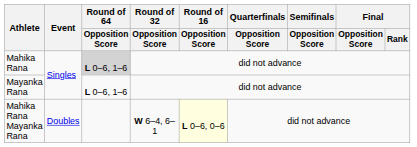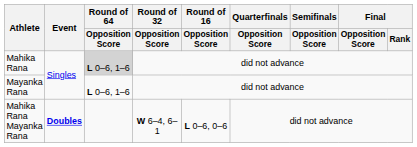Mahika Rana Mayanka Rana | Event: normal -> bold
Mahika Rana Mayanka Rana | Round of 16 / Opposition Score: lightyellow background -> no background
